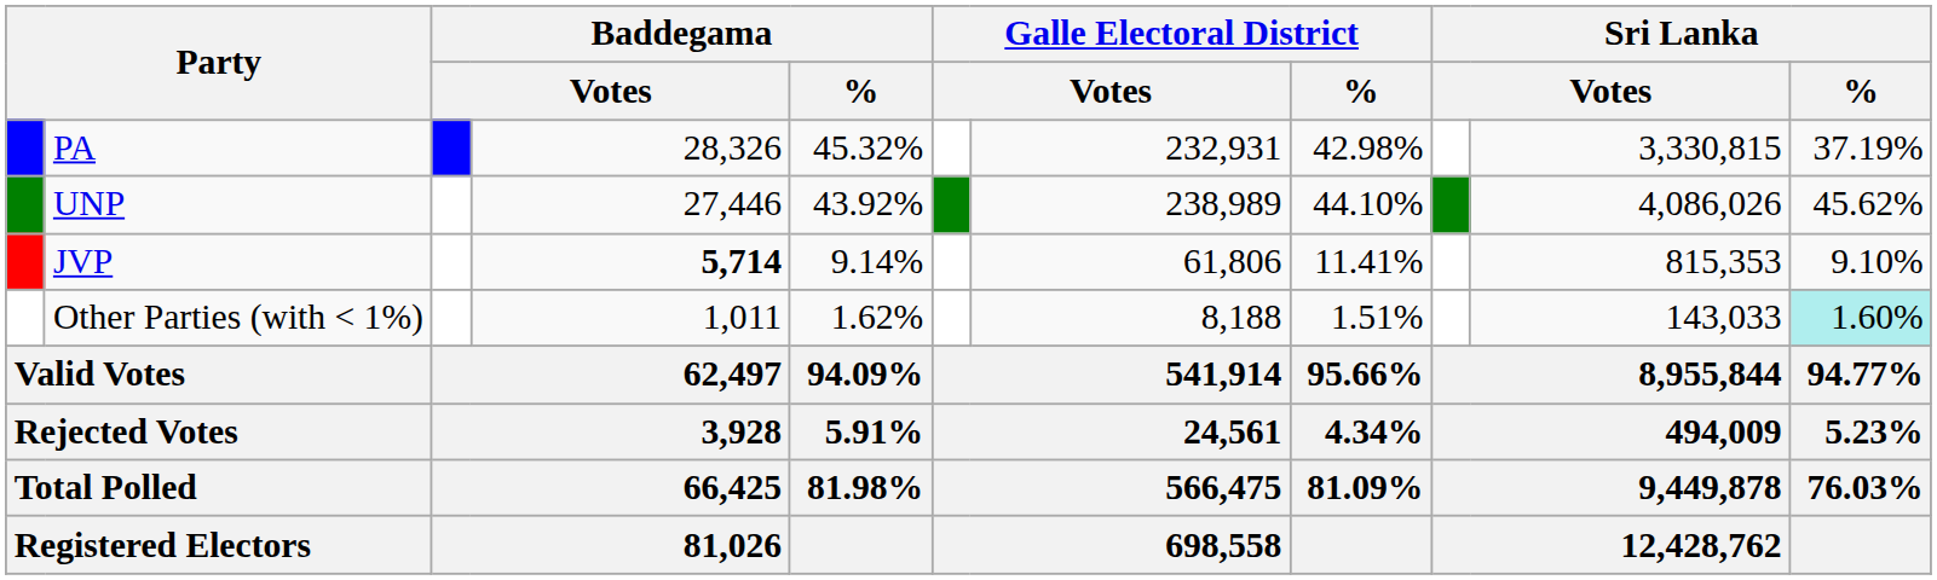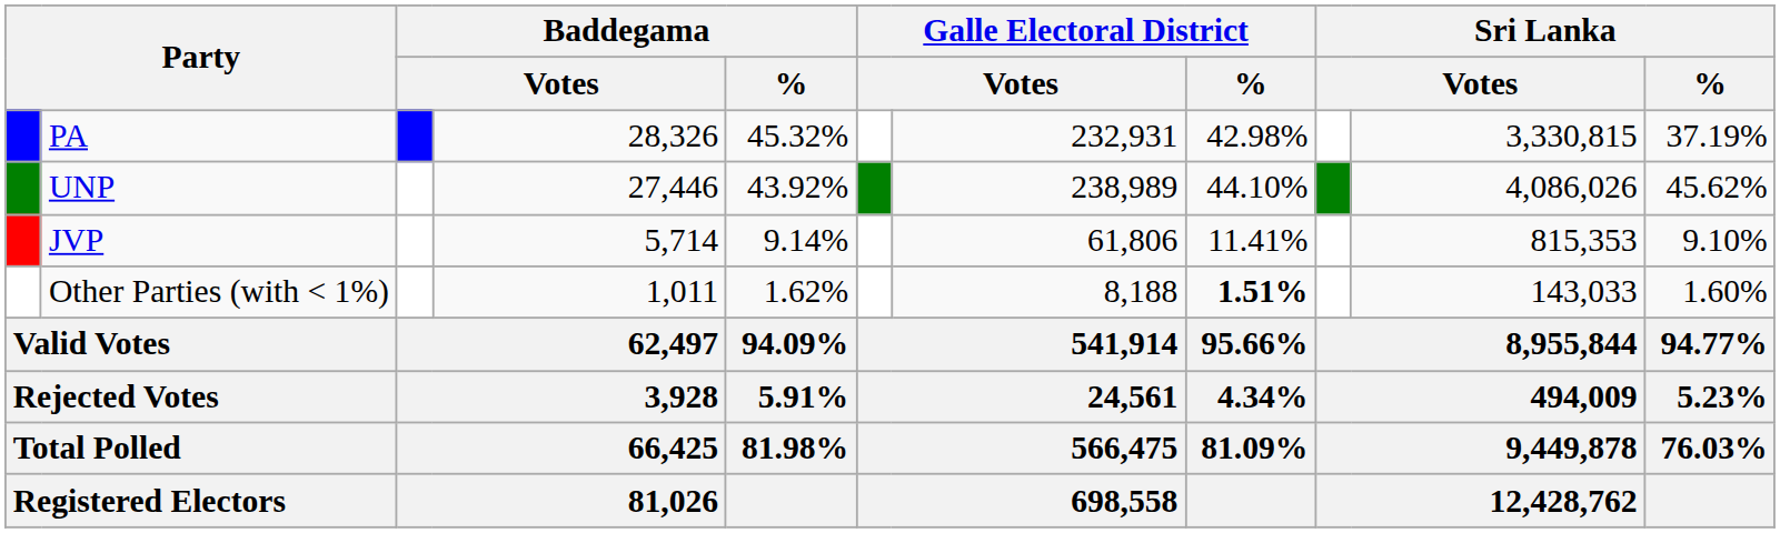JVP | column 4: bold -> normal
Other Parties (with < 1%) | Galle Electoral District / %: normal -> bold
Other Parties (with < 1%) | Sri Lanka / %: paleturquoise background -> no background
